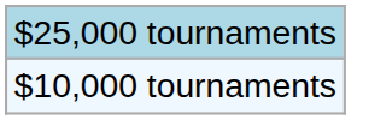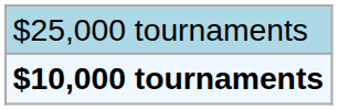row 2 | column 1: normal -> bold
